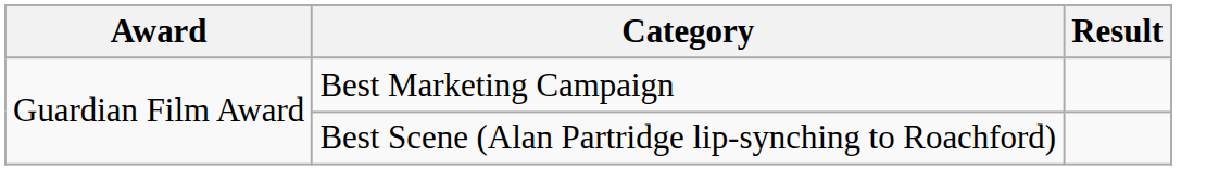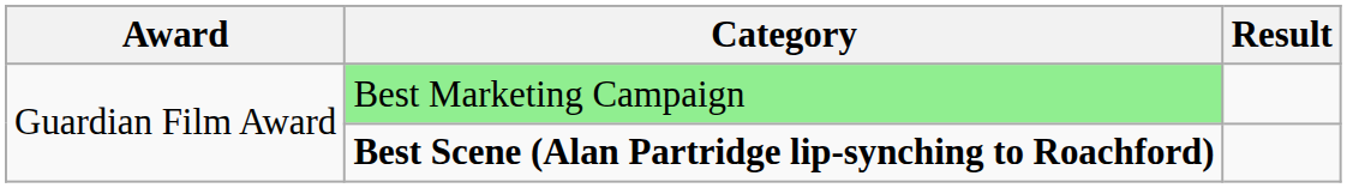Best Marketing Campaign | Category: no background -> lightgreen background
Best Scene (Alan Partridge lip-synching to Roachford) | Category: normal -> bold
